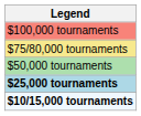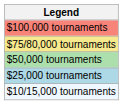row 5 | column 1: bold -> normal
row 6 | column 1: bold -> normal
